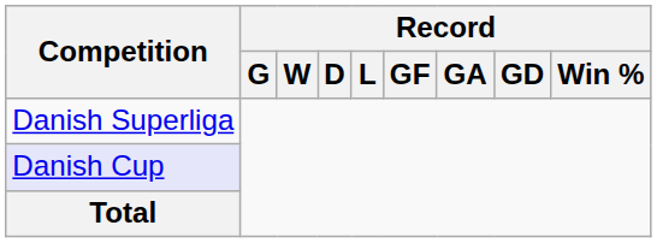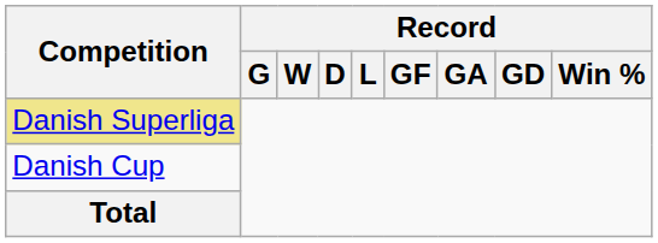Danish Superliga | Competition: no background -> khaki background
Danish Cup | Competition: lavender background -> no background
